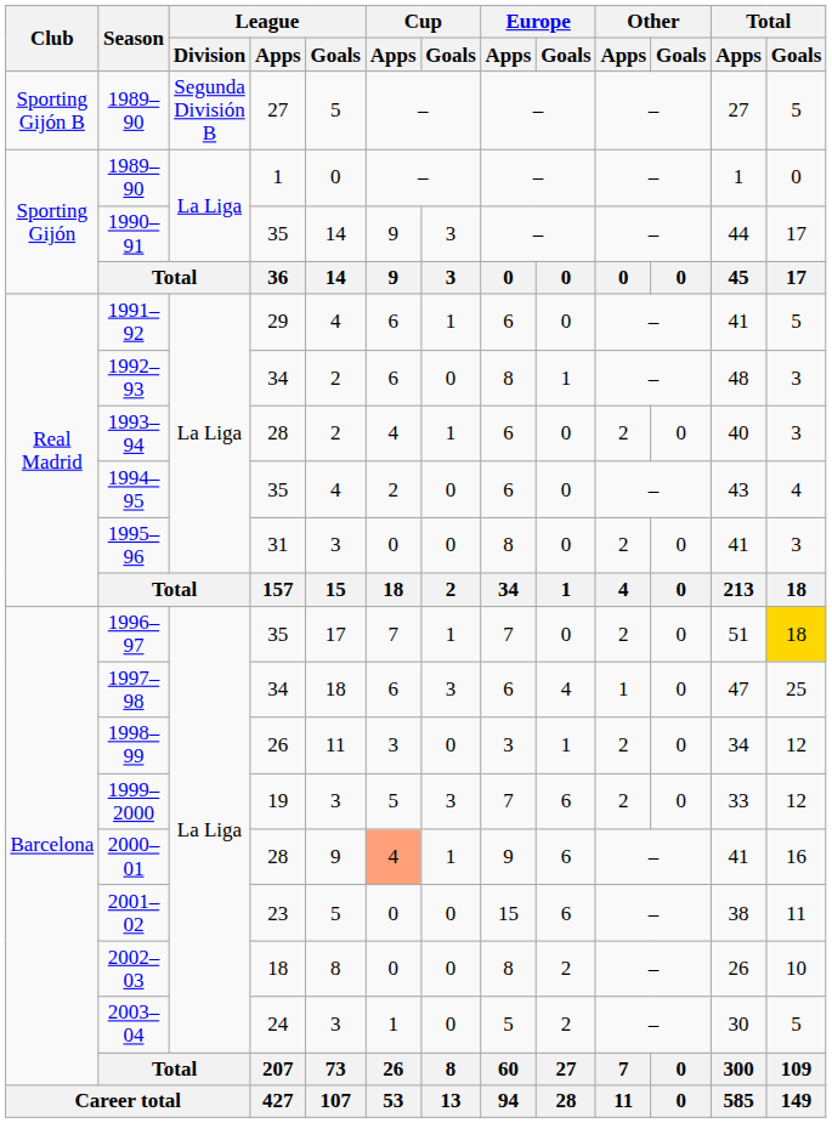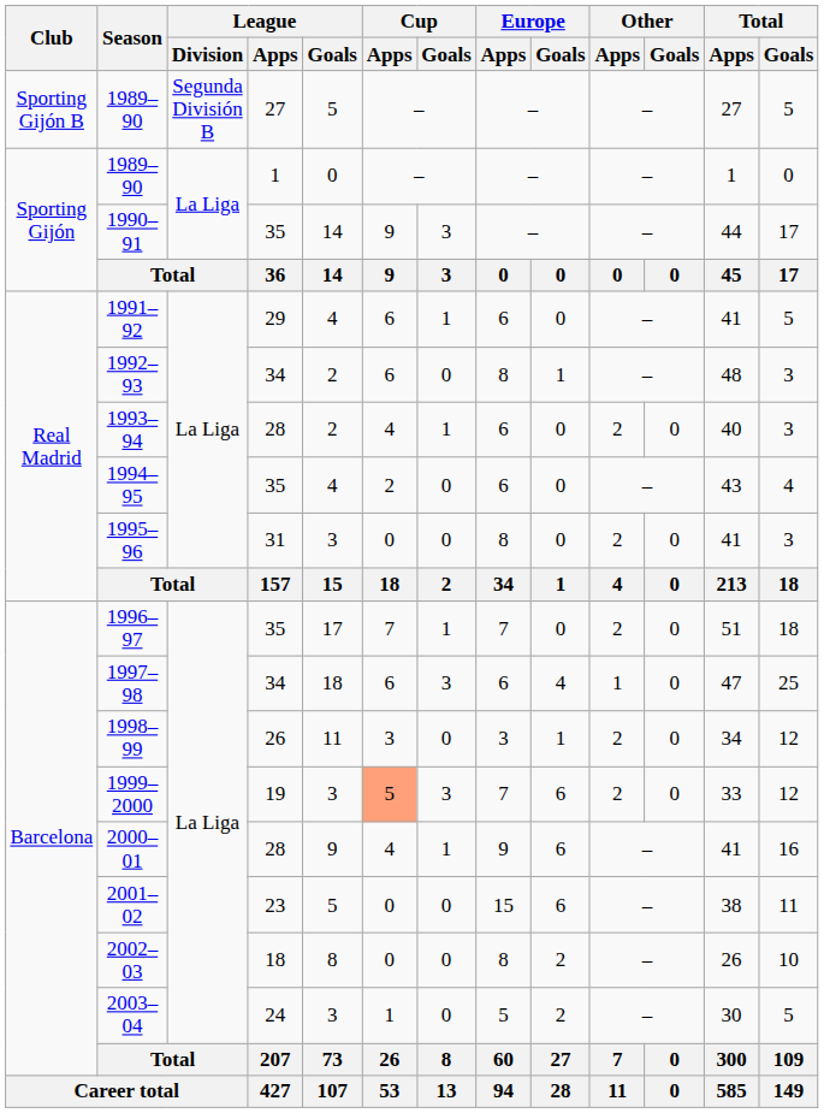1996–97 | Total / Goals: gold background -> no background
1999–2000 | Cup / Apps: no background -> lightsalmon background
2000–01 | Cup / Apps: lightsalmon background -> no background
